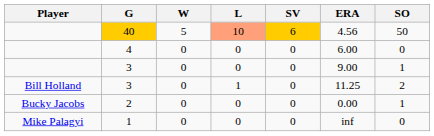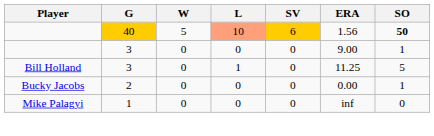40 | ERA: 4.56 -> 1.56
40 | SO: normal -> bold
- row: 4 | 0 | 0 | 0 | 6.00 | 0
Bill Holland / 3 | SO: 2 -> 5
